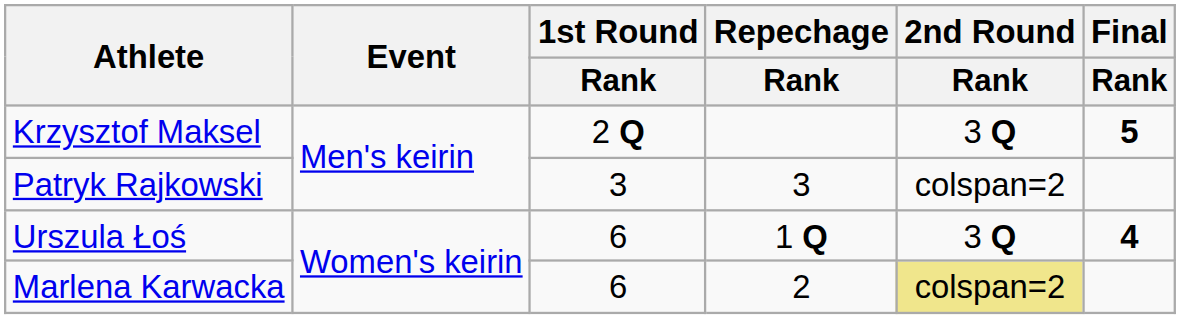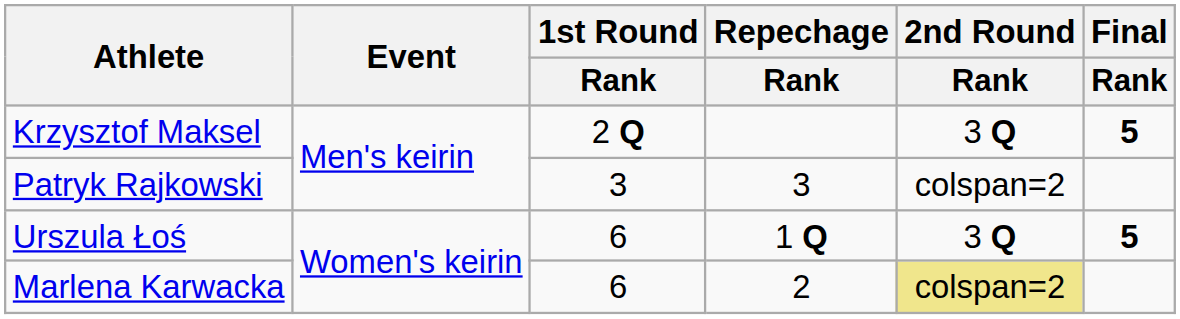Urszula Łoś | Final / Rank: 4 -> 5
